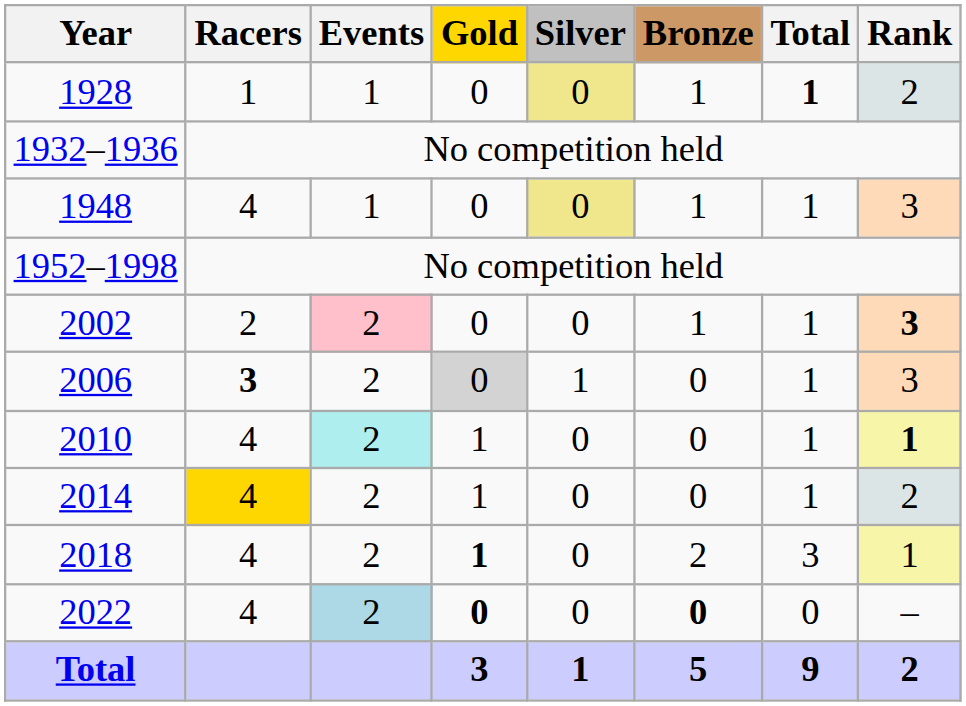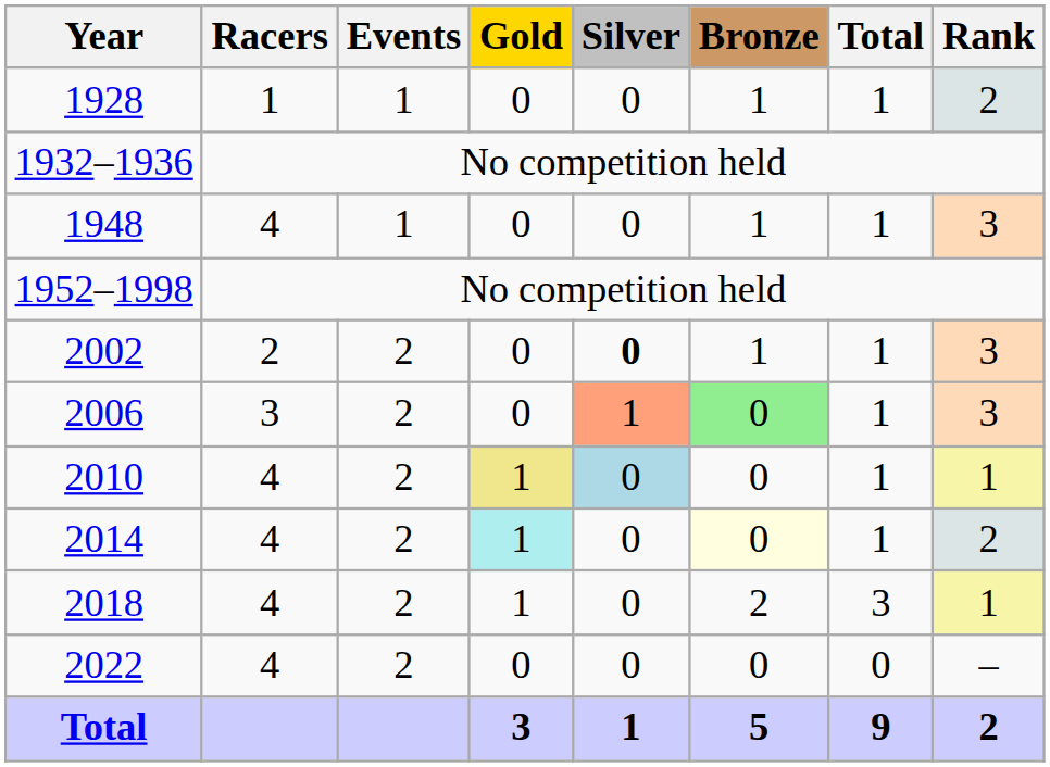1928 | Silver: khaki background -> no background
1928 | Total: bold -> normal
1948 | Silver: khaki background -> no background
2002 | Events: pink background -> no background
2002 | Silver: normal -> bold
2002 | Rank: bold -> normal
2006 | Racers: bold -> normal
2006 | Gold: lightgrey background -> no background
2006 | Silver: no background -> lightsalmon background
2006 | Bronze: no background -> lightgreen background
2010 | Events: paleturquoise background -> no background
2010 | Gold: no background -> khaki background
2010 | Silver: no background -> lightblue background
2010 | Rank: bold -> normal
2014 | Racers: gold background -> no background
2014 | Gold: no background -> paleturquoise background
2014 | Bronze: no background -> lightyellow background
2018 | Gold: bold -> normal
2022 | Events: lightblue background -> no background
2022 | Gold: bold -> normal
2022 | Bronze: bold -> normal
